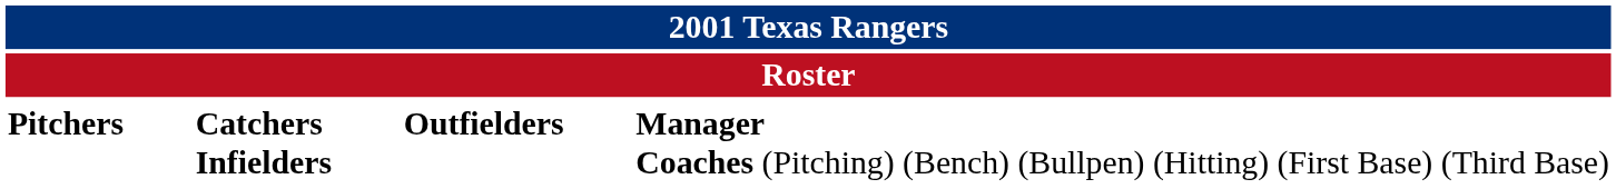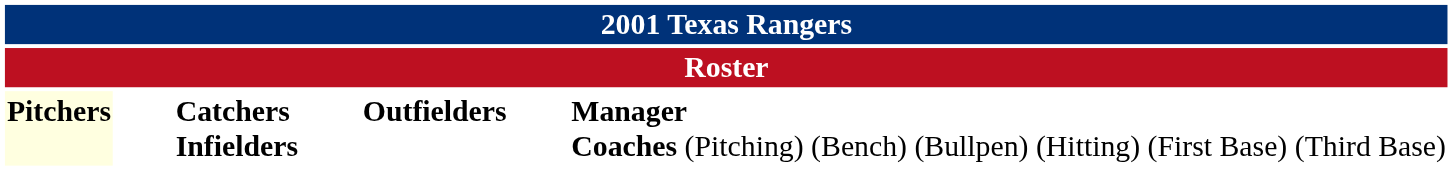Pitchers | column 1: no background -> lightyellow background
